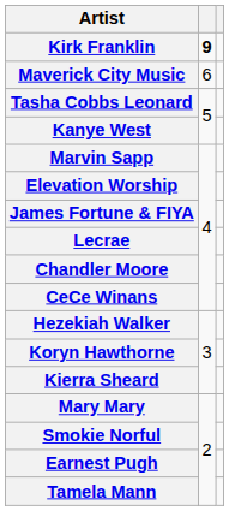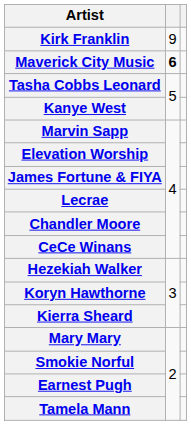Kirk Franklin | column 2: bold -> normal
Maverick City Music | column 2: normal -> bold
